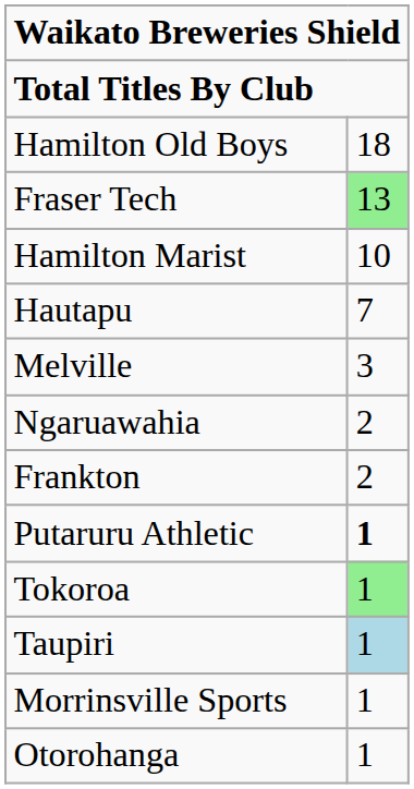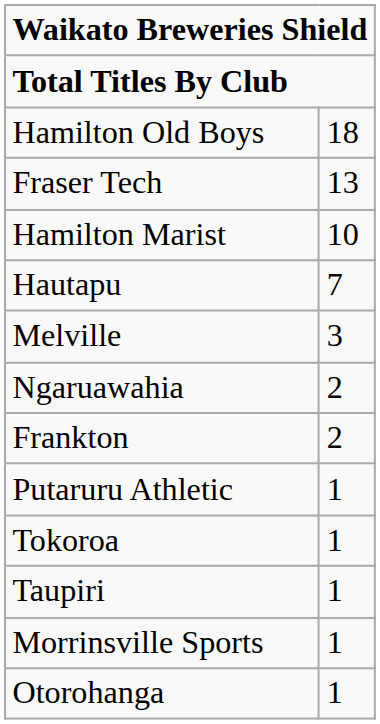Fraser Tech | column 2: lightgreen background -> no background
Putaruru Athletic | column 2: bold -> normal
Tokoroa | column 2: lightgreen background -> no background
Taupiri | column 2: lightblue background -> no background
